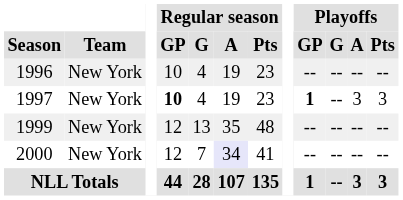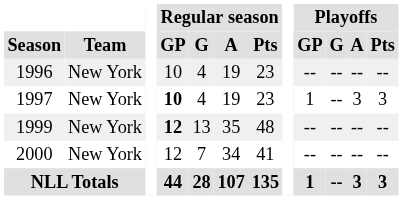1997 | Playoffs / GP: bold -> normal
1999 | Regular season / GP: normal -> bold
2000 | Regular season / A: lavender background -> no background
